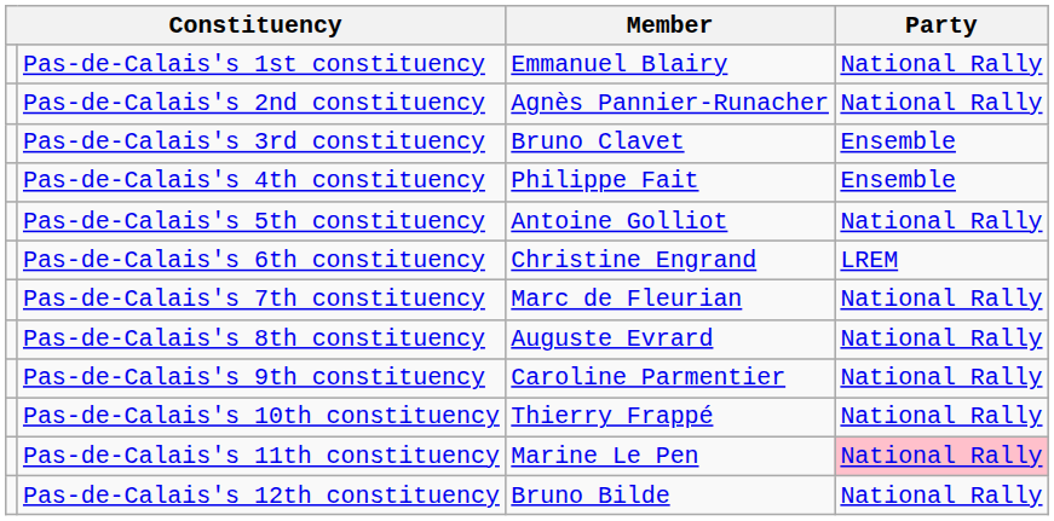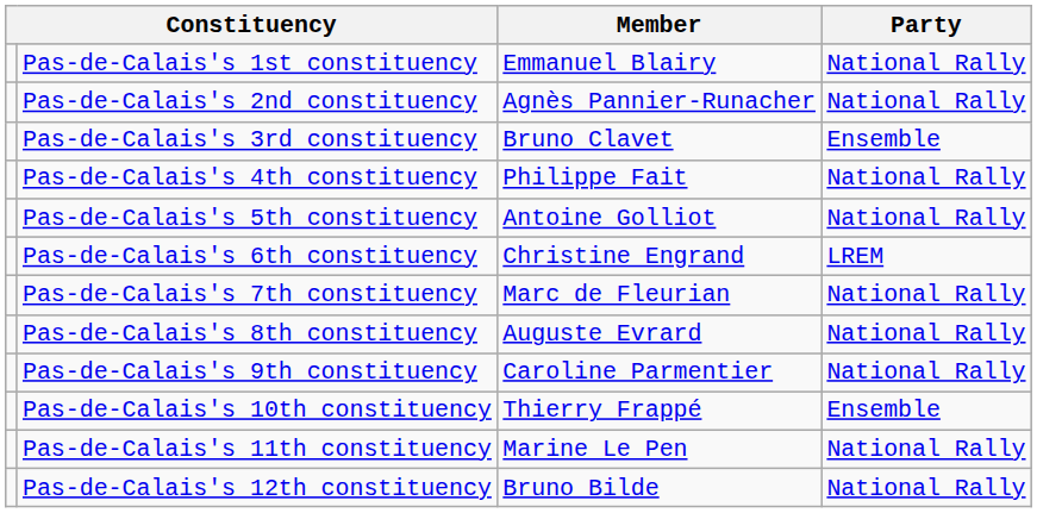Pas-de-Calais's 4th constituency | Party: Ensemble -> National Rally
Pas-de-Calais's 10th constituency | Party: National Rally -> Ensemble
Pas-de-Calais's 11th constituency | Party: pink background -> no background
